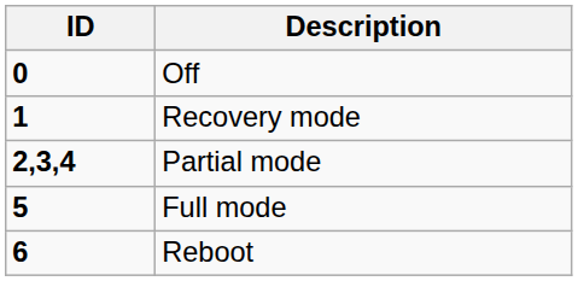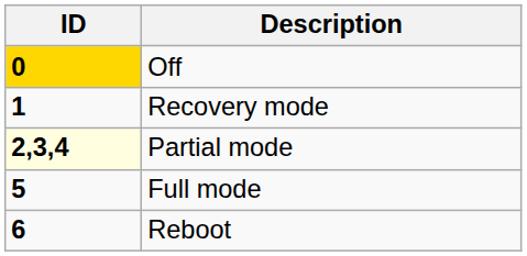Off | ID: no background -> gold background
Partial mode | ID: no background -> lightyellow background
